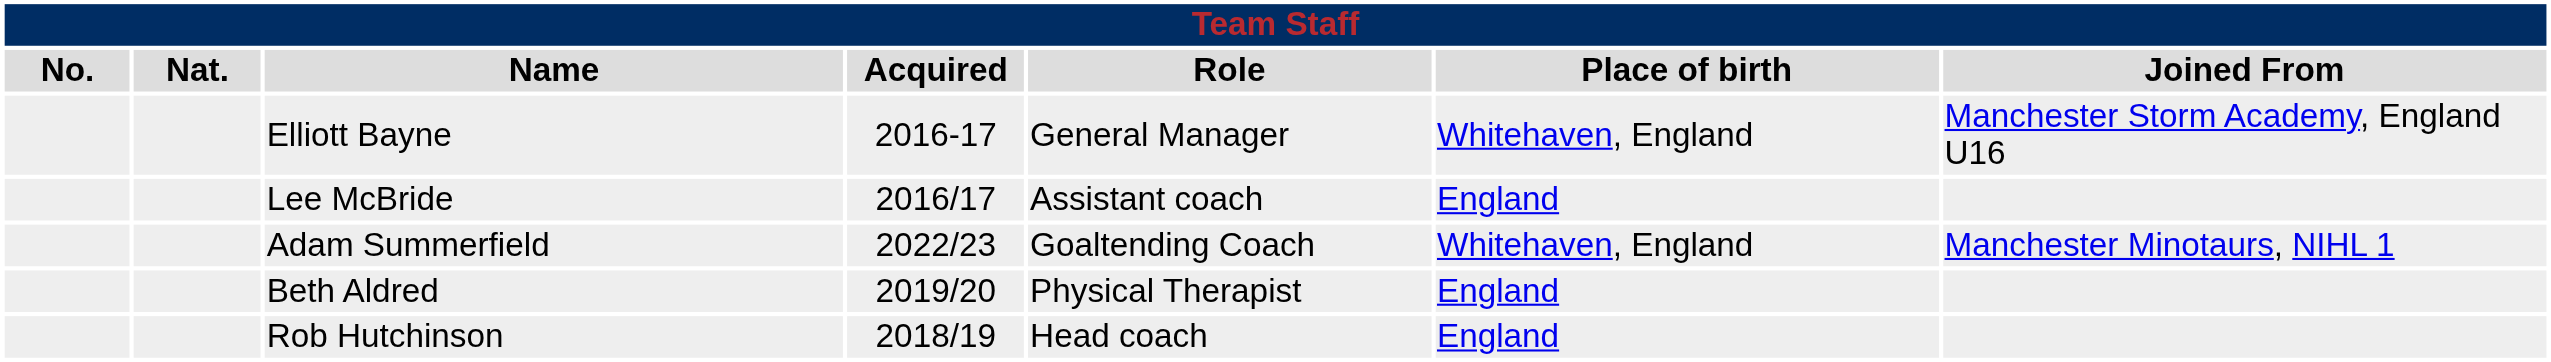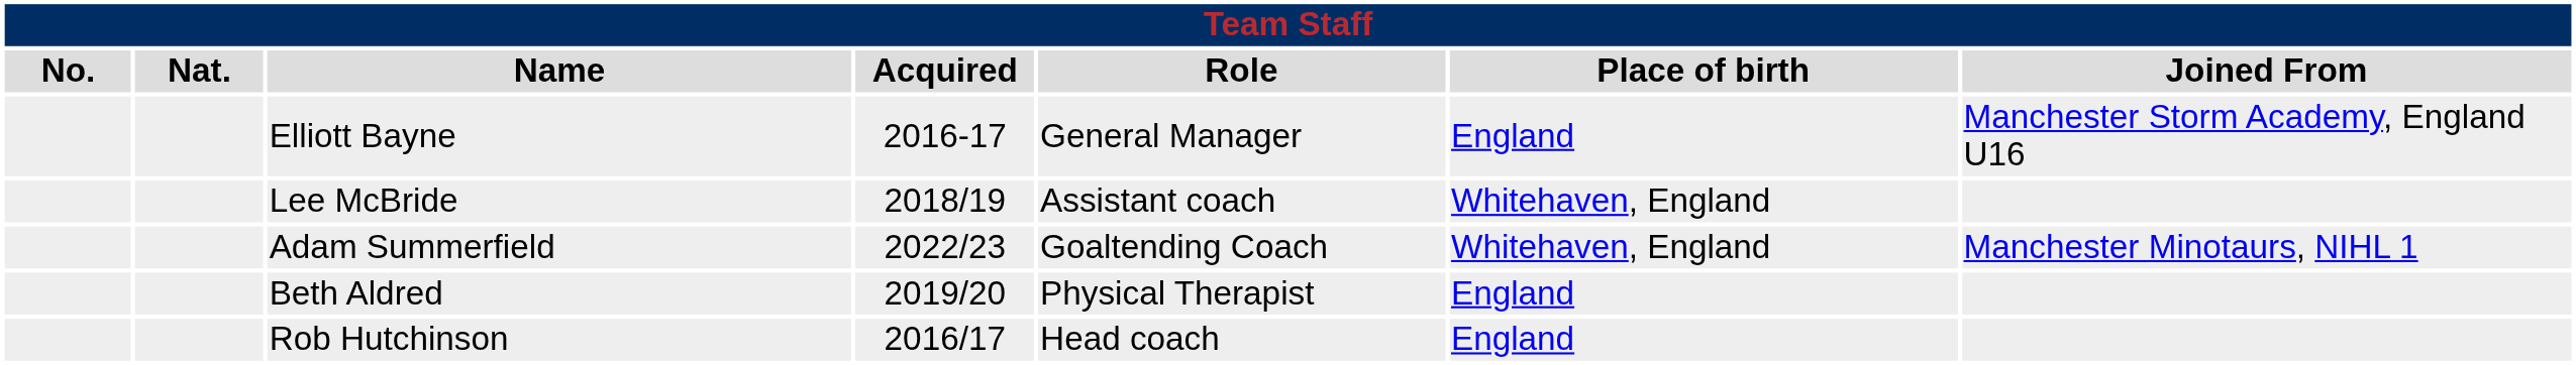Elliott Bayne | Place of birth: Whitehaven, England -> England
Lee McBride | Acquired: 2016/17 -> 2018/19
Lee McBride | Place of birth: England -> Whitehaven, England
Rob Hutchinson | Acquired: 2018/19 -> 2016/17
